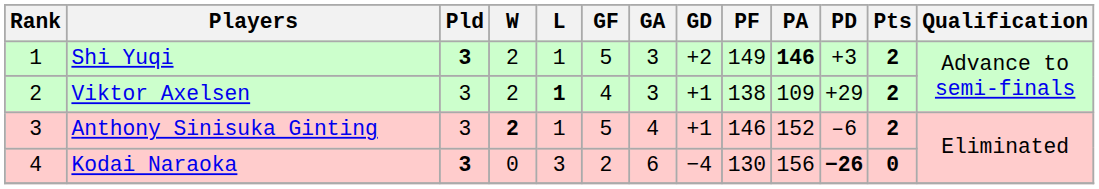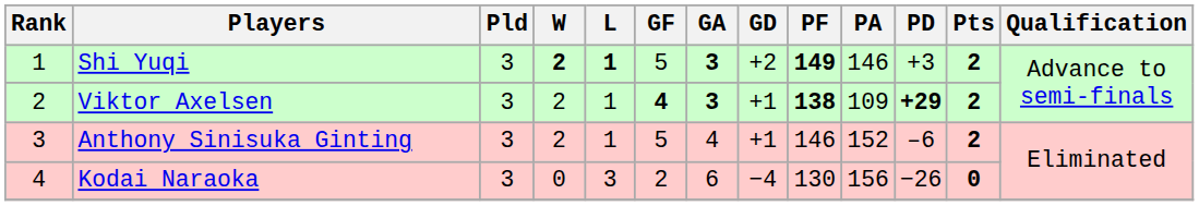Shi Yuqi | Pld: bold -> normal
Shi Yuqi | W: normal -> bold
Shi Yuqi | L: normal -> bold
Shi Yuqi | GA: normal -> bold
Shi Yuqi | PF: normal -> bold
Shi Yuqi | PA: bold -> normal
Viktor Axelsen | L: bold -> normal
Viktor Axelsen | GF: normal -> bold
Viktor Axelsen | GA: normal -> bold
Viktor Axelsen | PF: normal -> bold
Viktor Axelsen | PD: normal -> bold
Anthony Sinisuka Ginting | W: bold -> normal
Kodai Naraoka | Pld: bold -> normal
Kodai Naraoka | PD: bold -> normal
